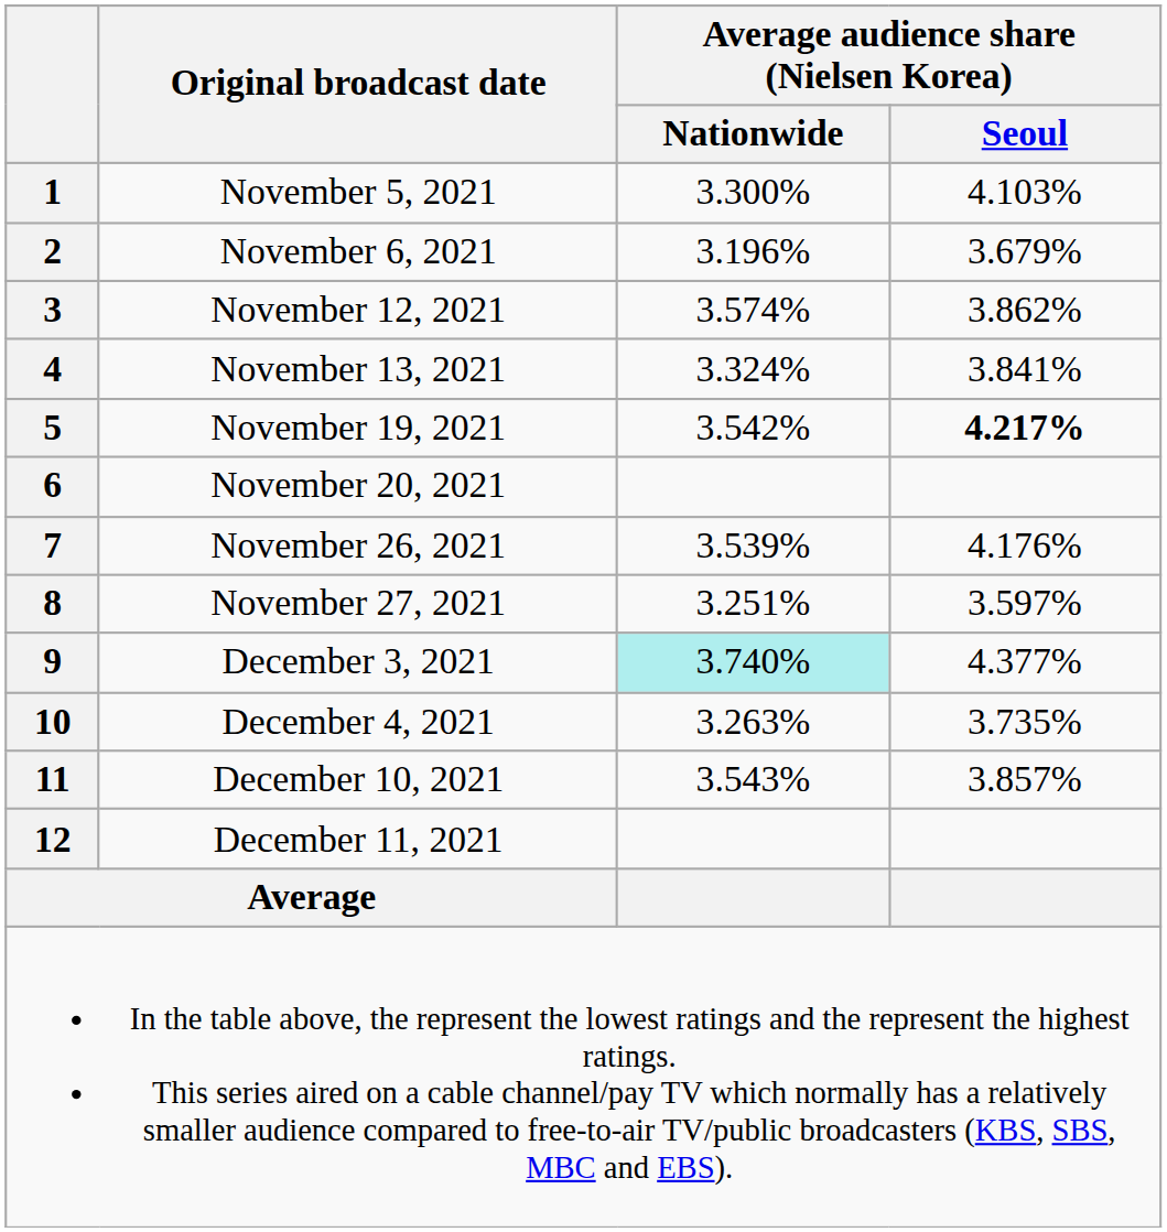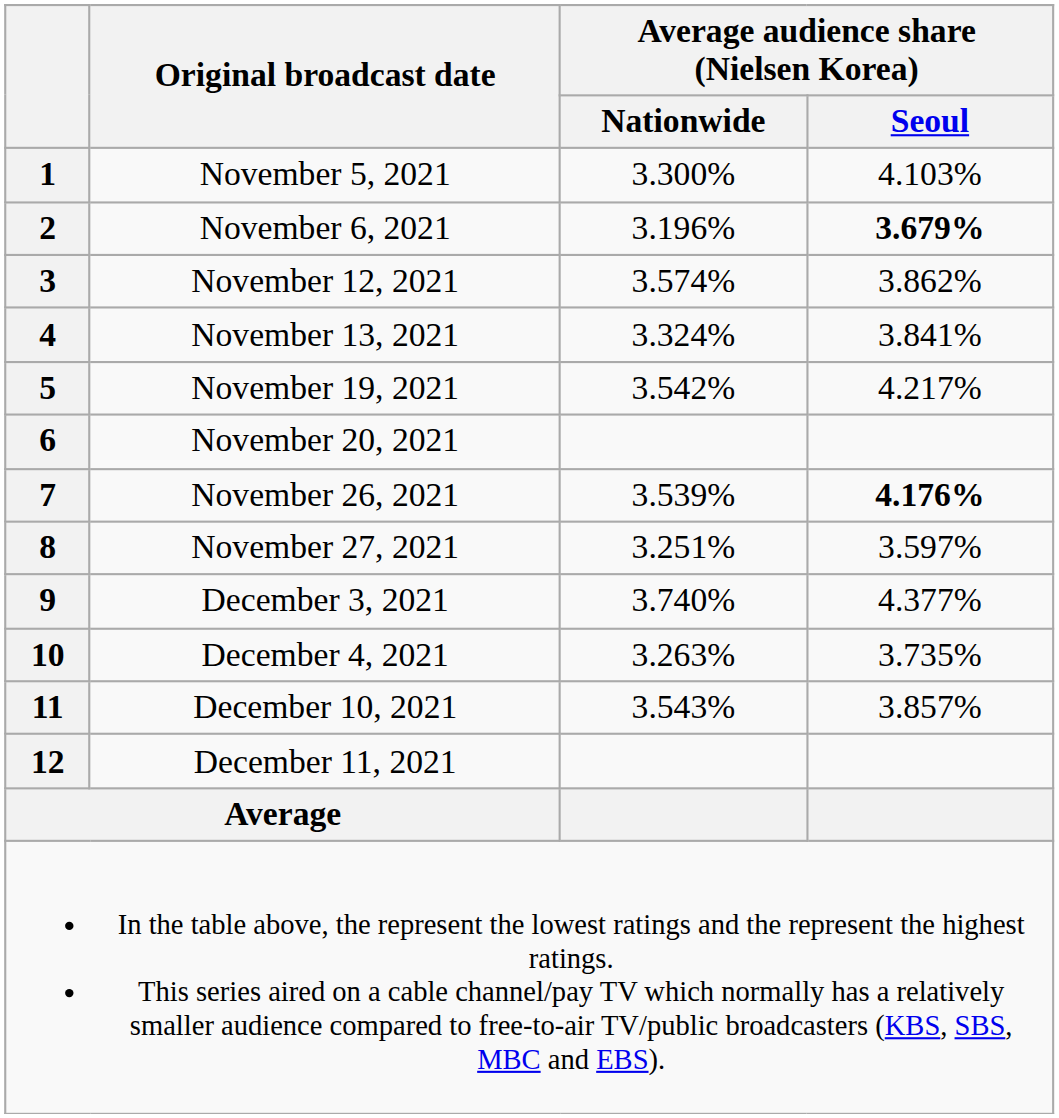2 | Average audience share (Nielsen Korea) / Seoul: normal -> bold
5 | Average audience share (Nielsen Korea) / Seoul: bold -> normal
7 | Average audience share (Nielsen Korea) / Seoul: normal -> bold
9 | Average audience share (Nielsen Korea) / Nationwide: paleturquoise background -> no background
